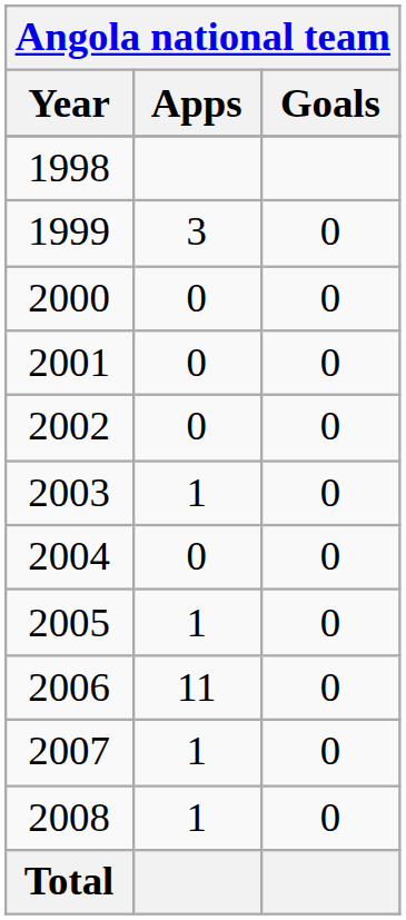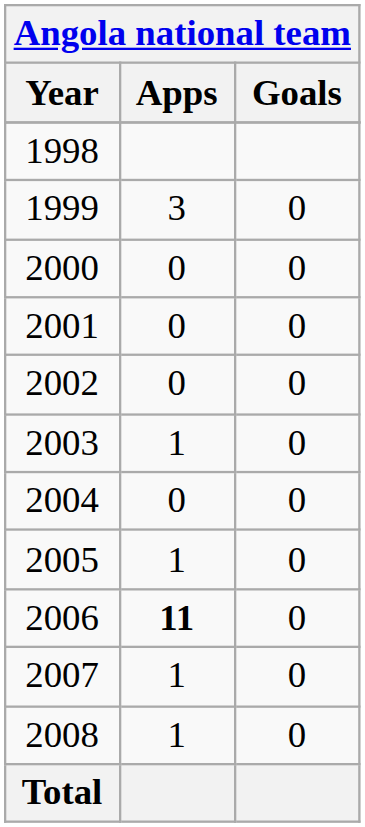2006 | Apps: normal -> bold
